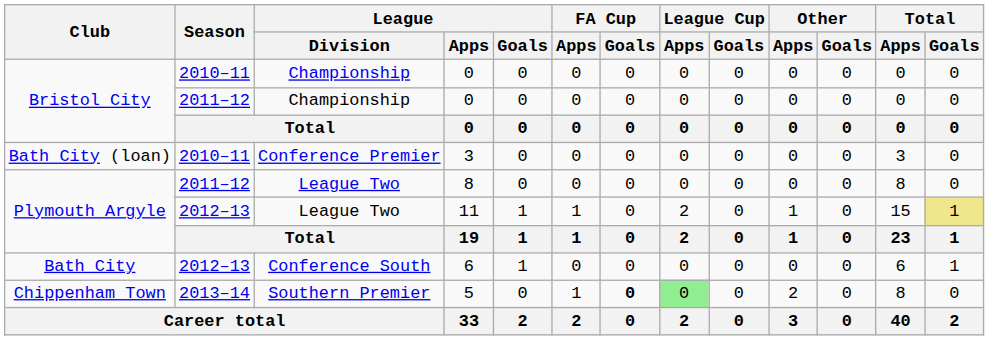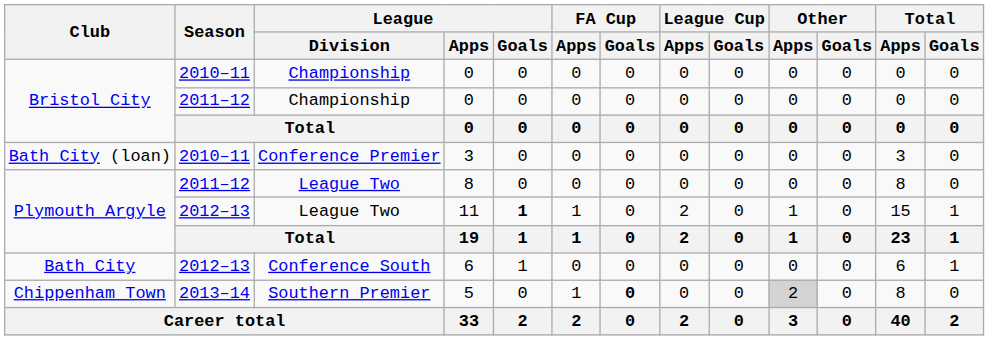11 | League / Goals: normal -> bold
11 | Total / Goals: khaki background -> no background
5 | League Cup / Apps: lightgreen background -> no background
5 | Other / Apps: no background -> lightgrey background
